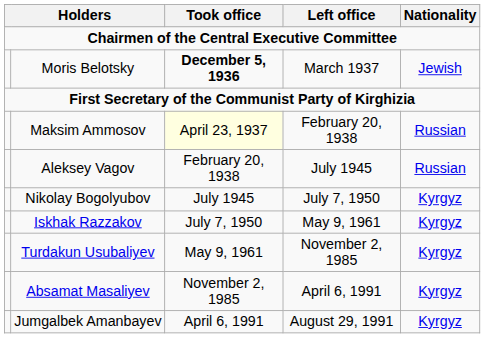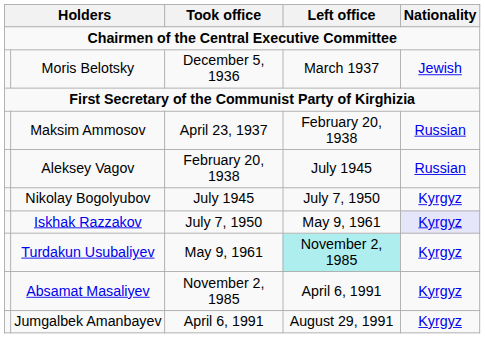Moris Belotsky | Took office: bold -> normal
Maksim Ammosov | Took office: lightyellow background -> no background
Iskhak Razzakov | Nationality: no background -> lavender background
Turdakun Usubaliyev | Left office: no background -> paleturquoise background
